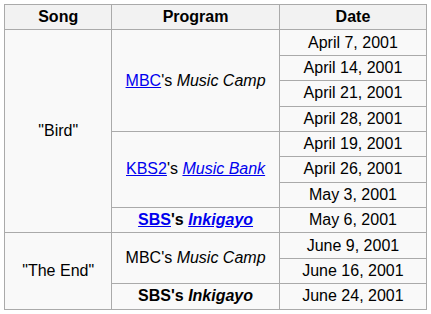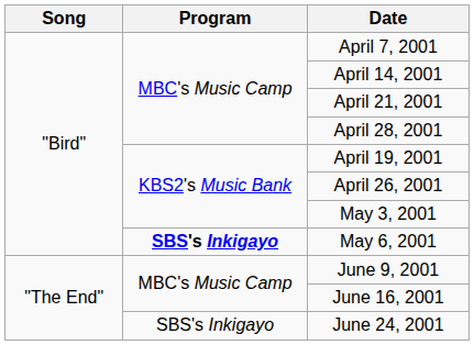June 24, 2001 | Program: bold -> normal
